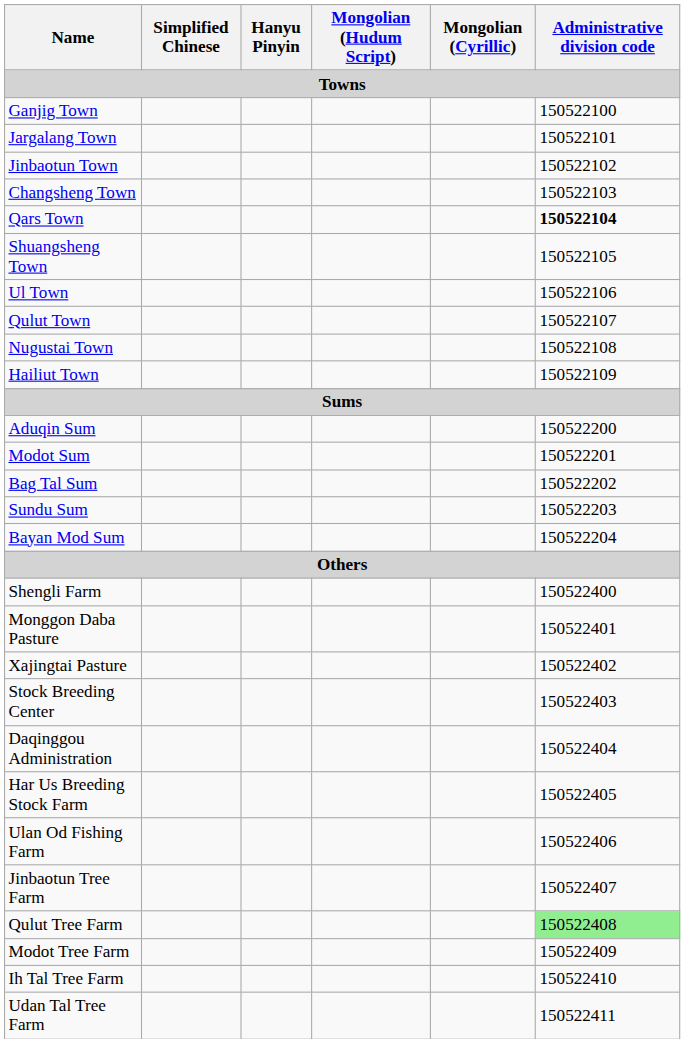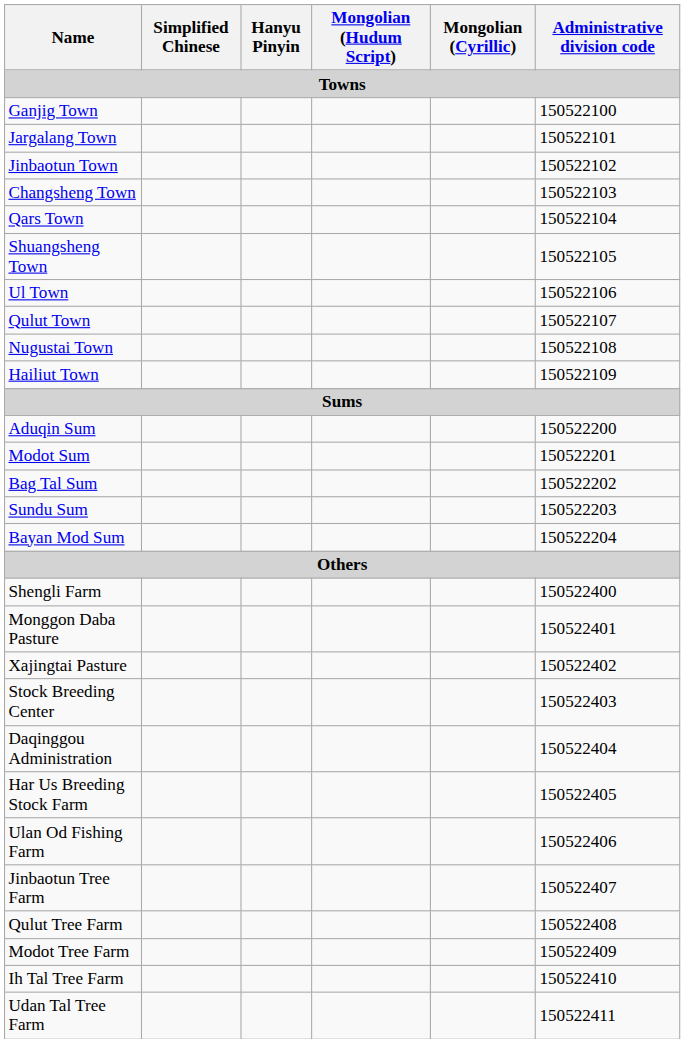Qars Town | Administrative division code: bold -> normal
Qulut Tree Farm | Administrative division code: lightgreen background -> no background
